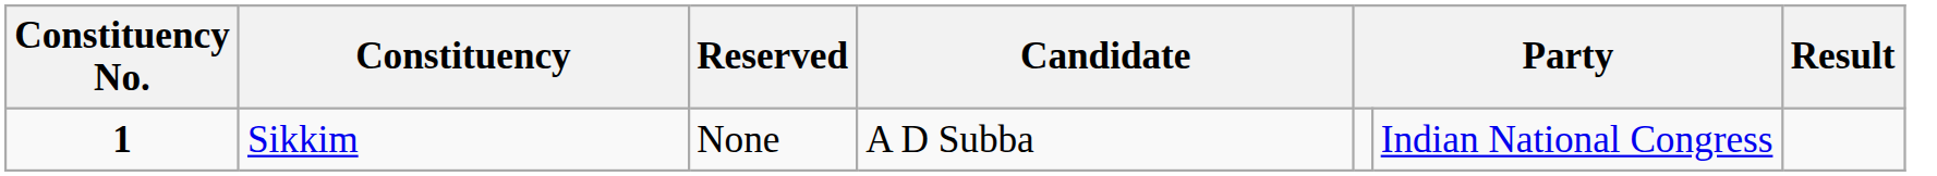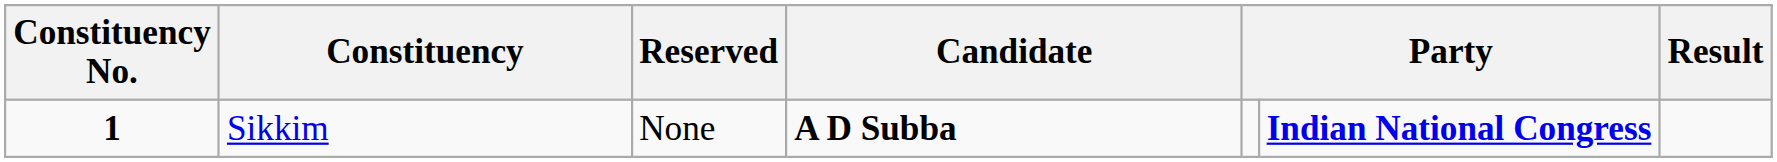Sikkim | Candidate: normal -> bold
Sikkim | column 6: normal -> bold
